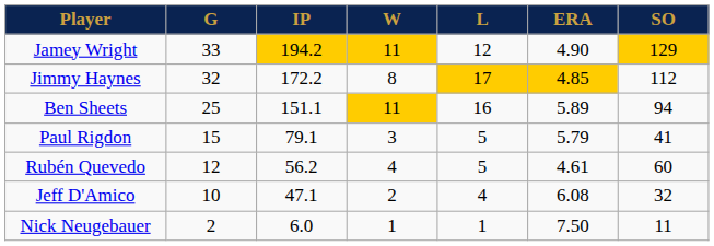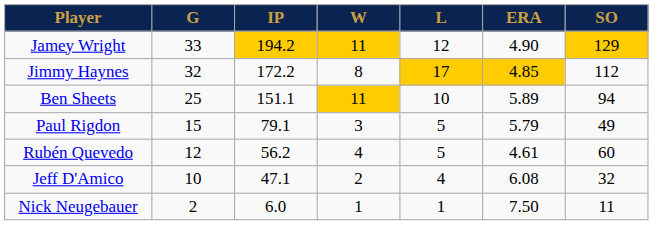Ben Sheets | L: 16 -> 10
Paul Rigdon | SO: 41 -> 49
